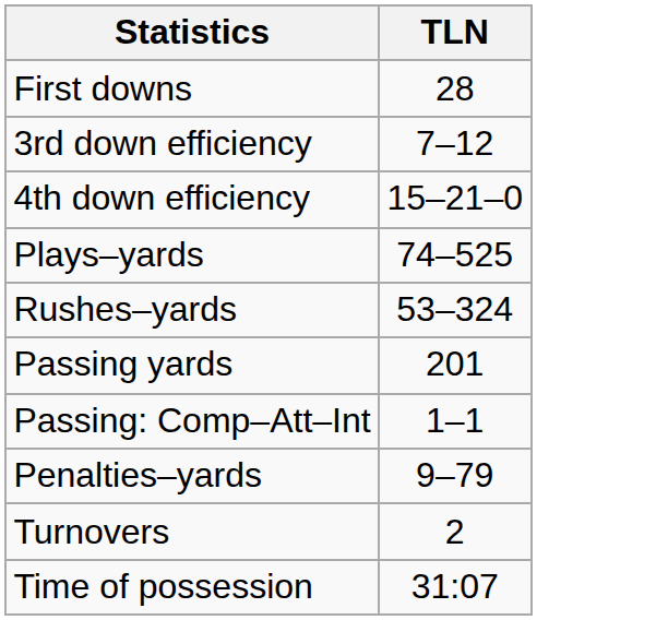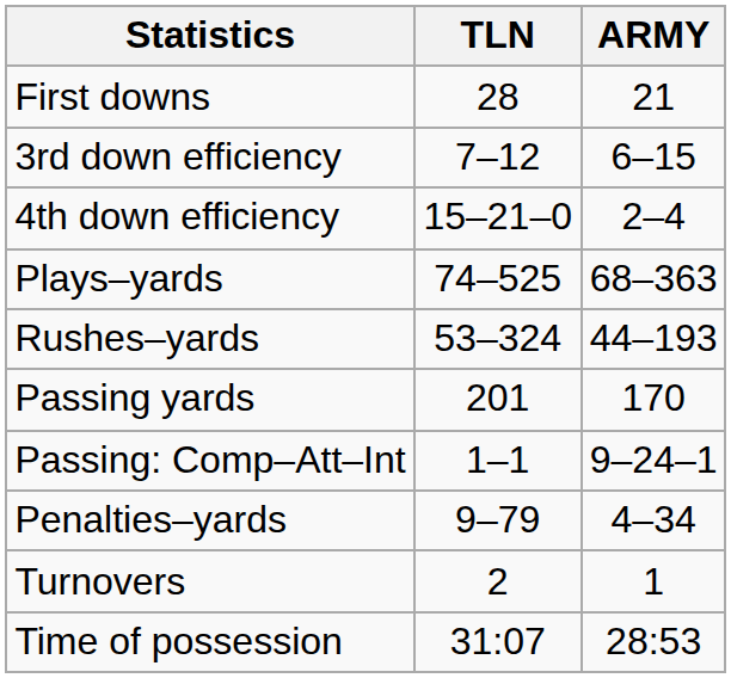+ column: ARMY | 21 | 6–15 | 2–4 | 68–363 | 44–193 | 170 | 9–24–1 | 4–34 | 1 | 28:53
